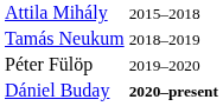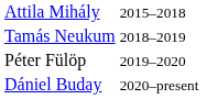Dániel Buday | column 2: bold -> normal
